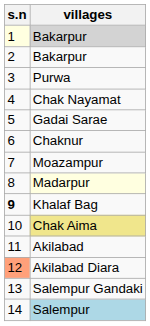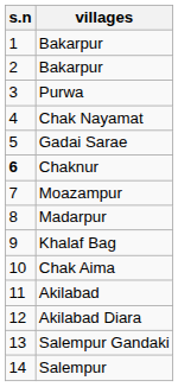row 2 | s.n: lightyellow background -> no background
row 2 | villages: lightgrey background -> no background
row 7 | s.n: normal -> bold
row 9 | villages: lightyellow background -> no background
row 10 | s.n: bold -> normal
row 11 | villages: khaki background -> no background
row 13 | s.n: lightsalmon background -> no background
row 15 | villages: lightblue background -> no background
